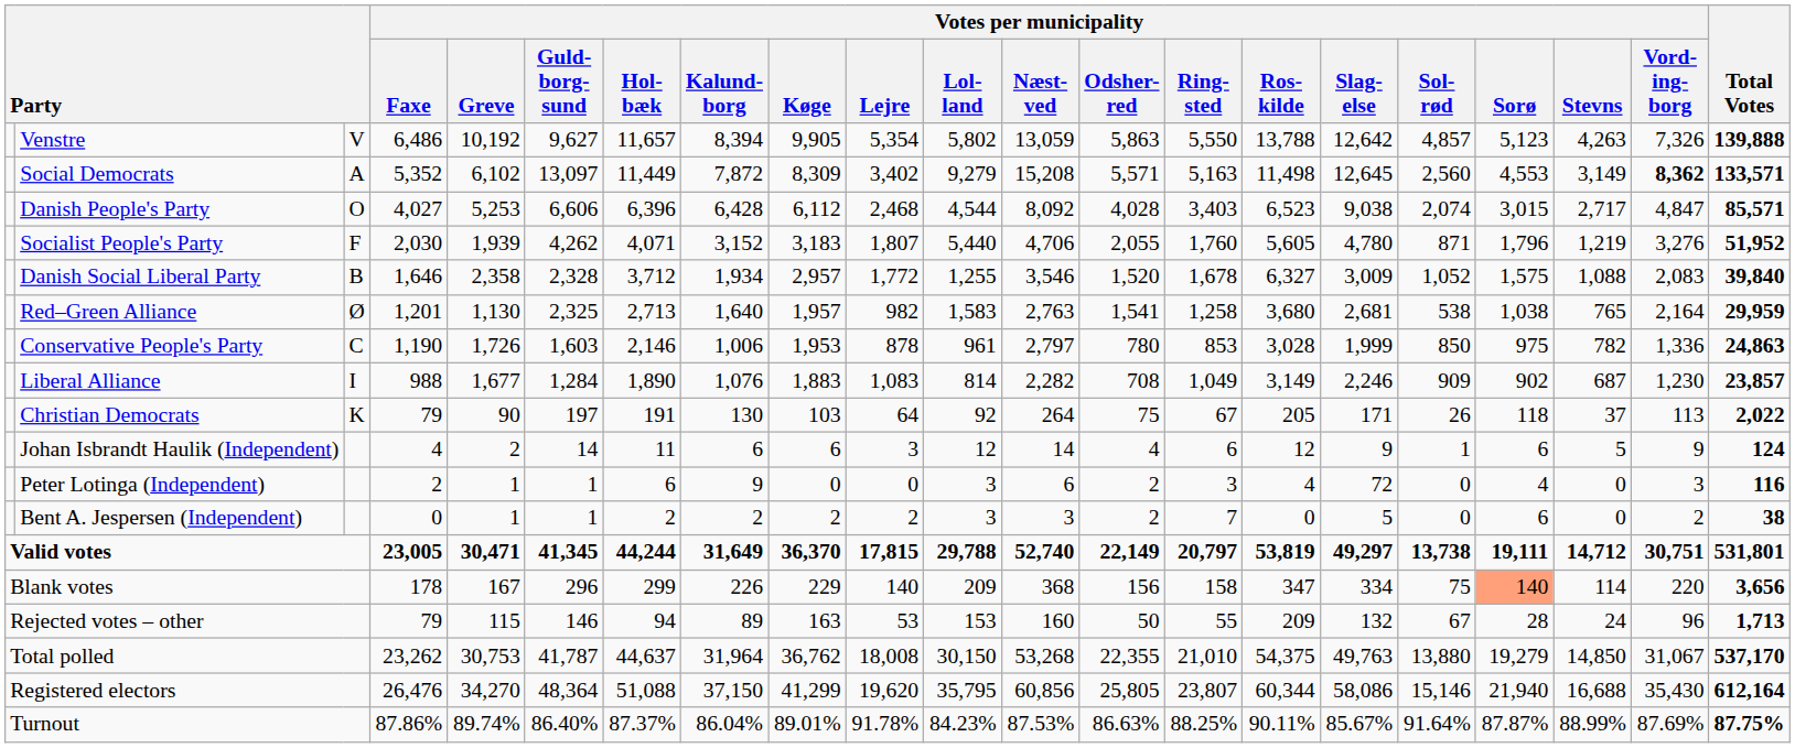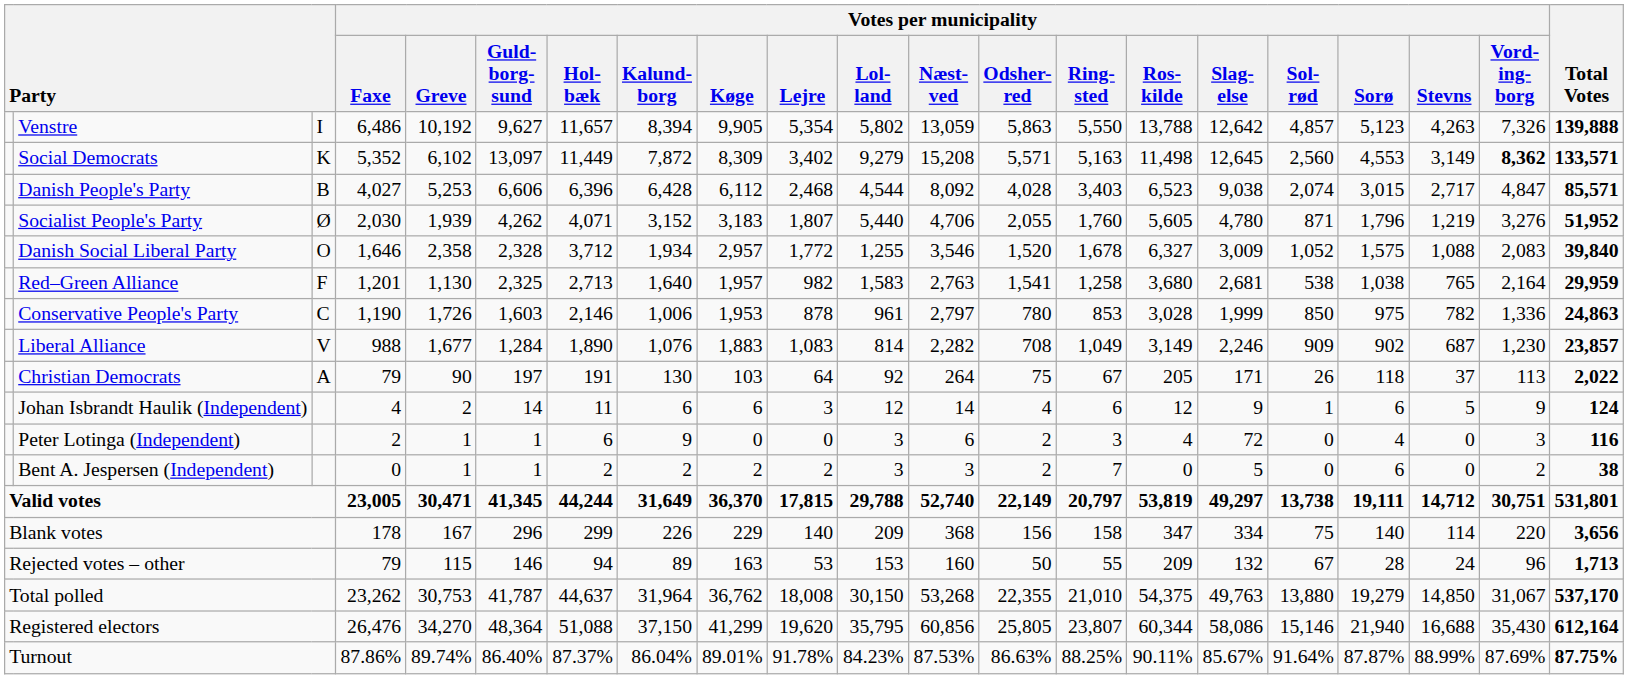Venstre | column 3: V -> I
Social Democrats | column 3: A -> K
Danish People's Party | column 3: O -> B
Socialist People's Party | column 3: F -> Ø
Danish Social Liberal Party | column 3: B -> O
Red–Green Alliance | column 3: Ø -> F
Liberal Alliance | column 3: I -> V
Christian Democrats | column 3: K -> A
Blank votes | Votes per municipality / Sorø: lightsalmon background -> no background
